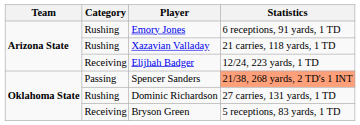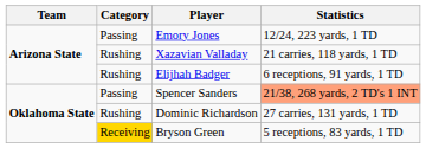Emory Jones | Category: Rushing -> Passing
Emory Jones | Statistics: 6 receptions, 91 yards, 1 TD -> 12/24, 223 yards, 1 TD
Elijhah Badger | Category: Receiving -> Rushing
Elijhah Badger | Statistics: 12/24, 223 yards, 1 TD -> 6 receptions, 91 yards, 1 TD
Bryson Green | Category: no background -> gold background
